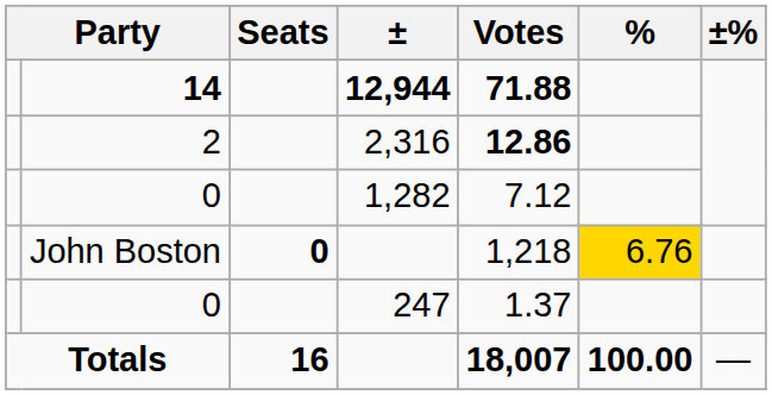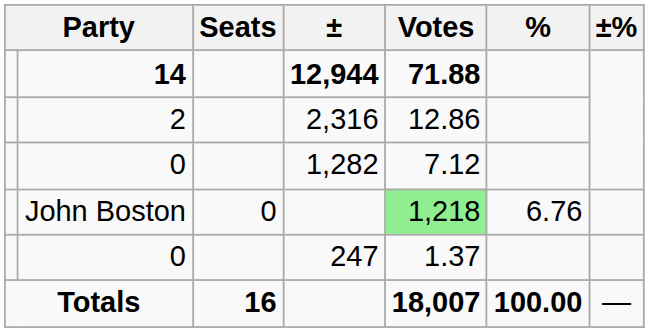2 | Votes: bold -> normal
John Boston | Seats: bold -> normal
John Boston | Votes: no background -> lightgreen background
John Boston | %: gold background -> no background
